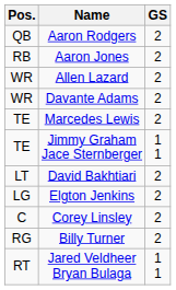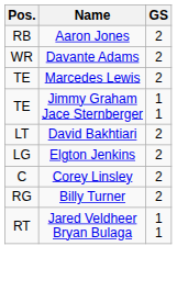- row: QB | Aaron Rodgers | 2
- row: WR | Allen Lazard | 2
